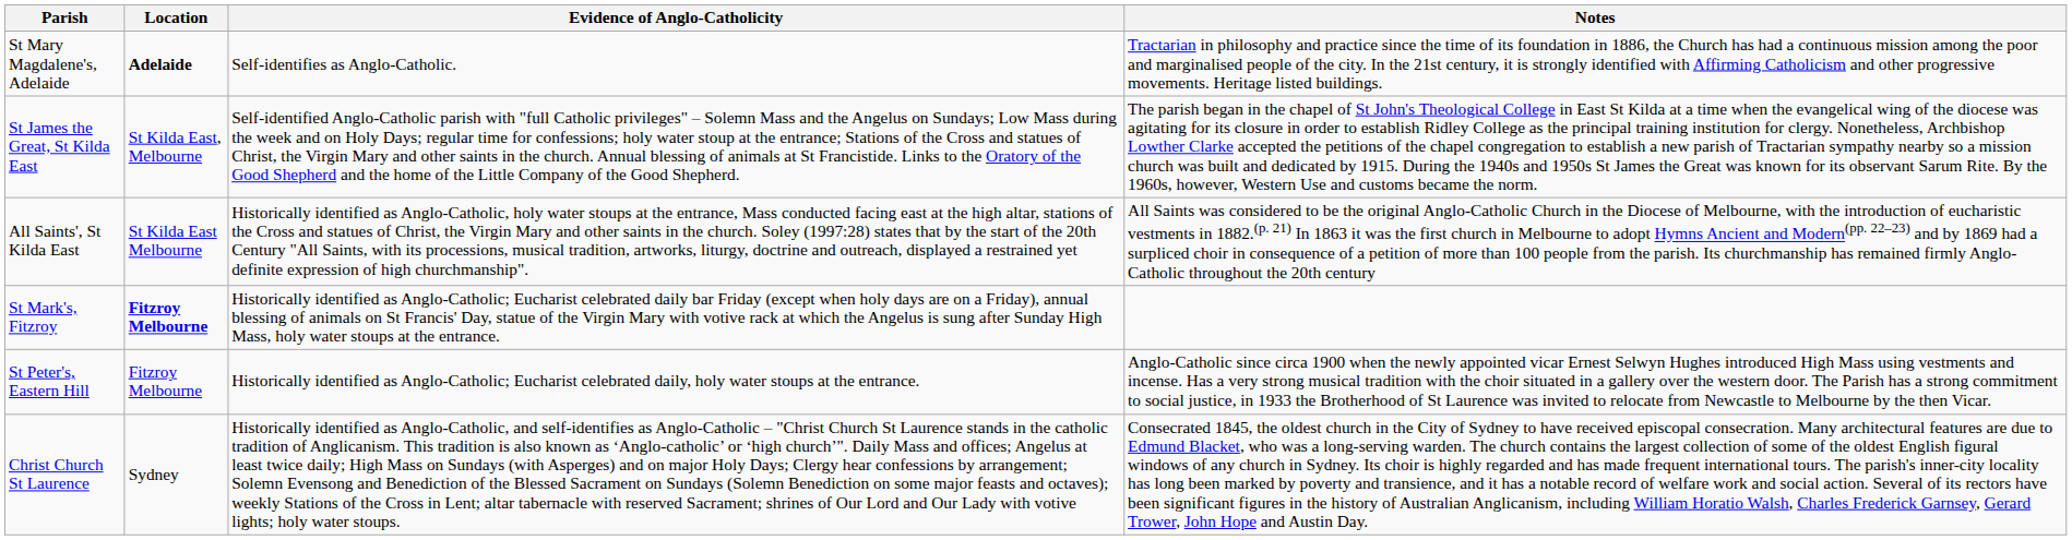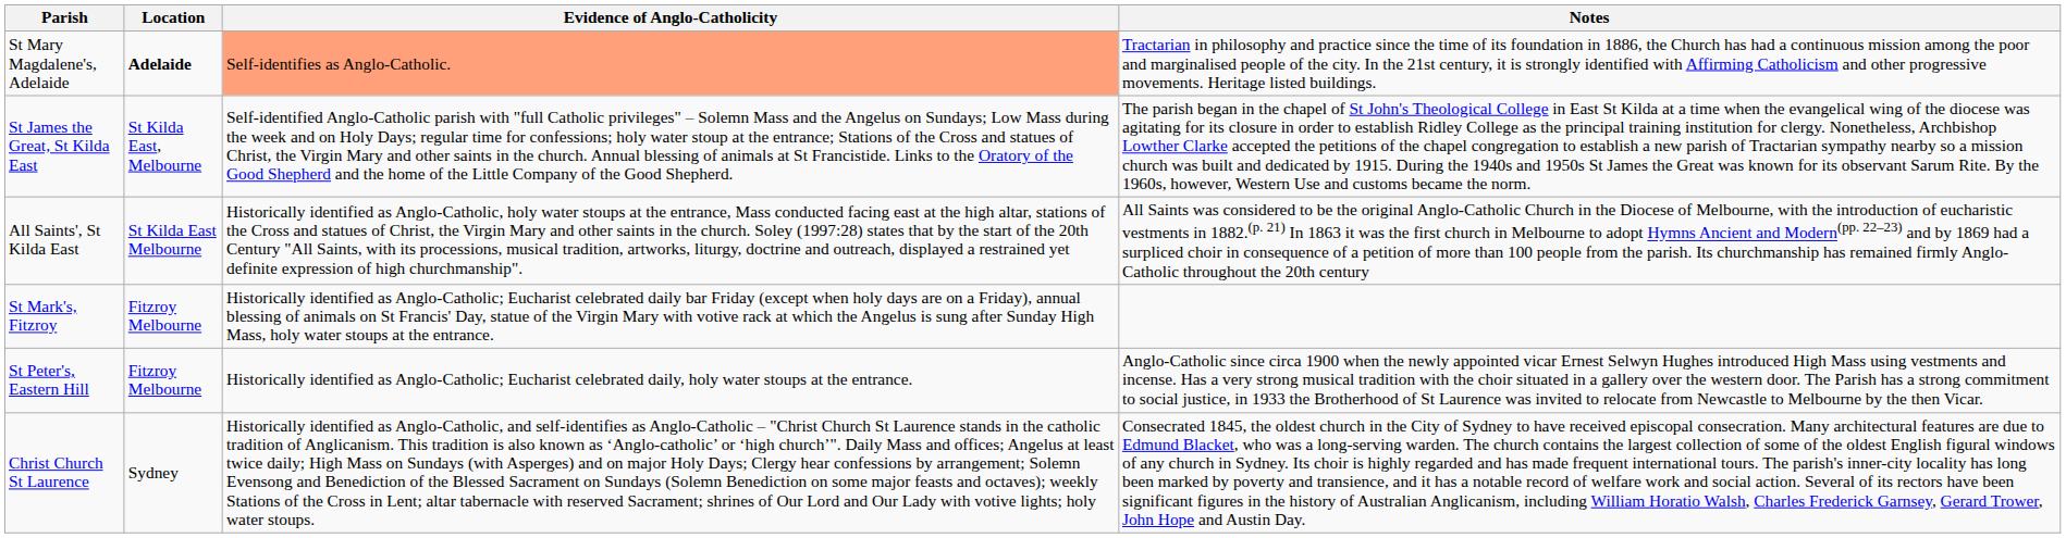St Mary Magdalene's, Adelaide | Evidence of Anglo-Catholicity: no background -> lightsalmon background
St Mark's, Fitzroy | Location: bold -> normal
